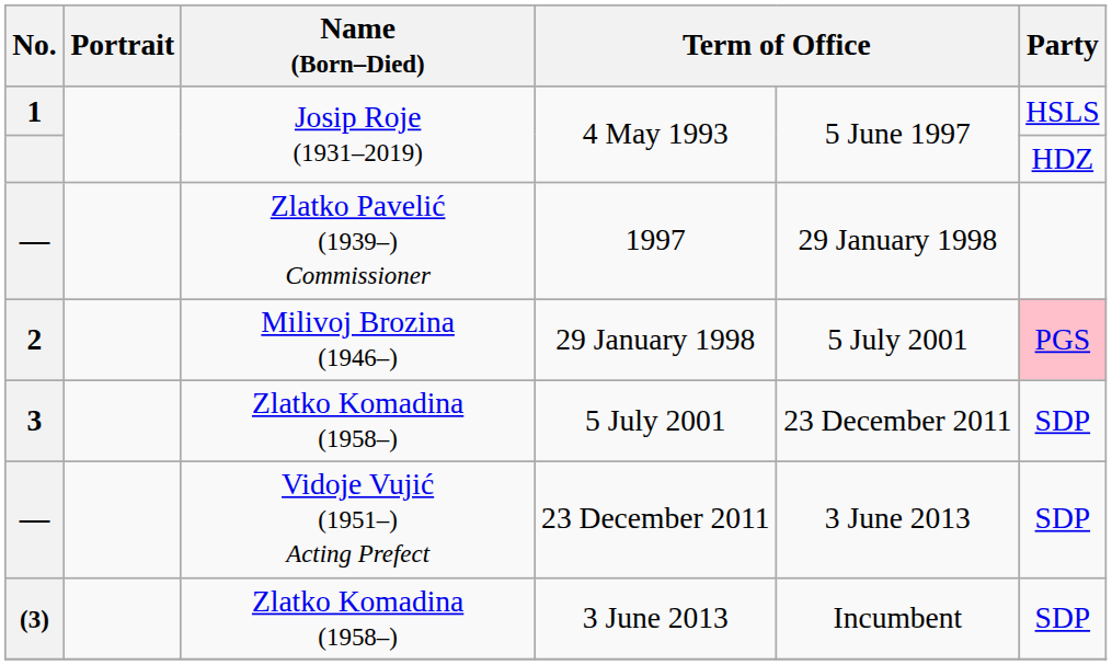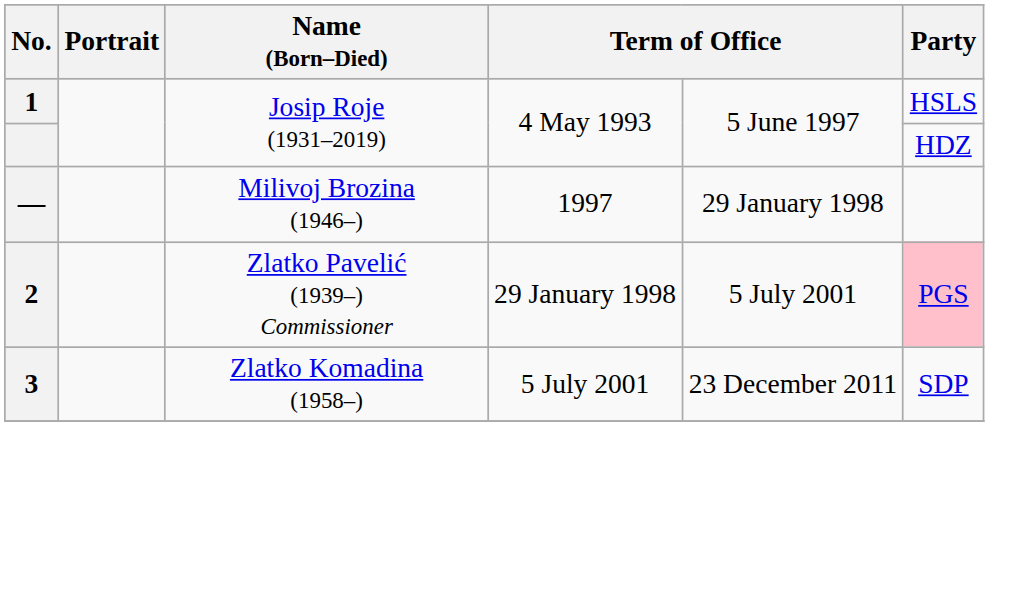— / 1997 | Name (Born–Died): Zlatko Pavelić (1939–) Commissioner -> Milivoj Brozina (1946–)
2 | Name (Born–Died): Milivoj Brozina (1946–) -> Zlatko Pavelić (1939–) Commissioner
- row: — | Vidoje Vujić (1951–) Acting Prefect | 23 December 2011 | 3 June 2013 | SDP
- row: (3) | Zlatko Komadina (1958–) | 3 June 2013 | Incumbent | SDP
